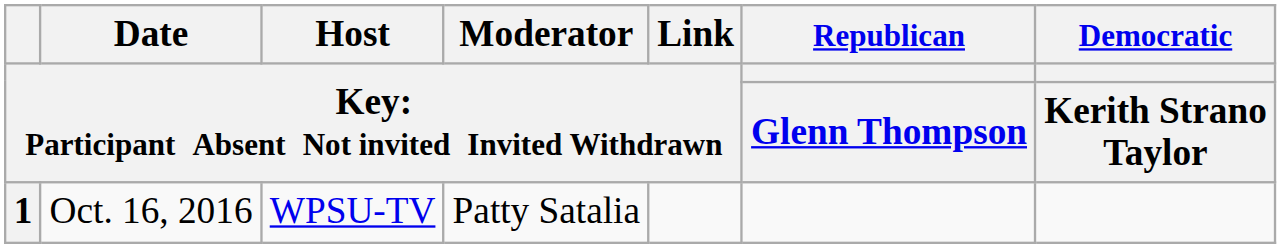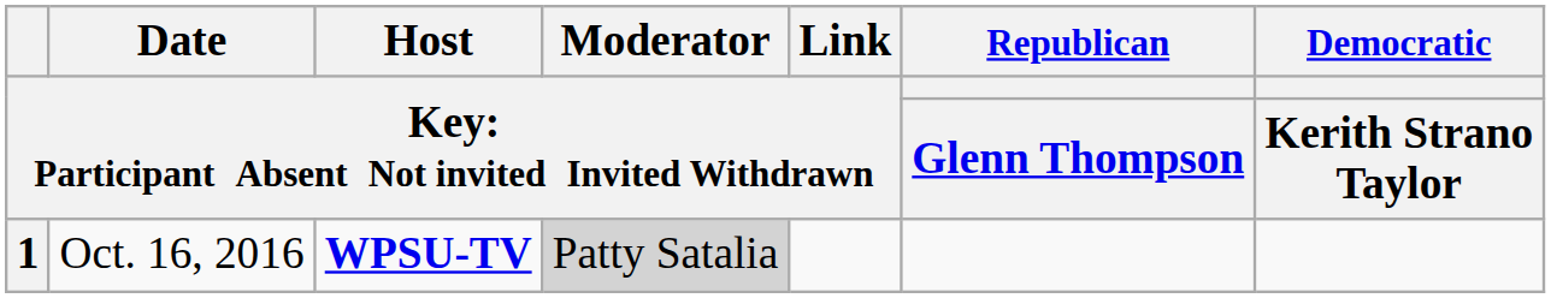1 | column 3: normal -> bold
1 | column 4: no background -> lightgrey background
